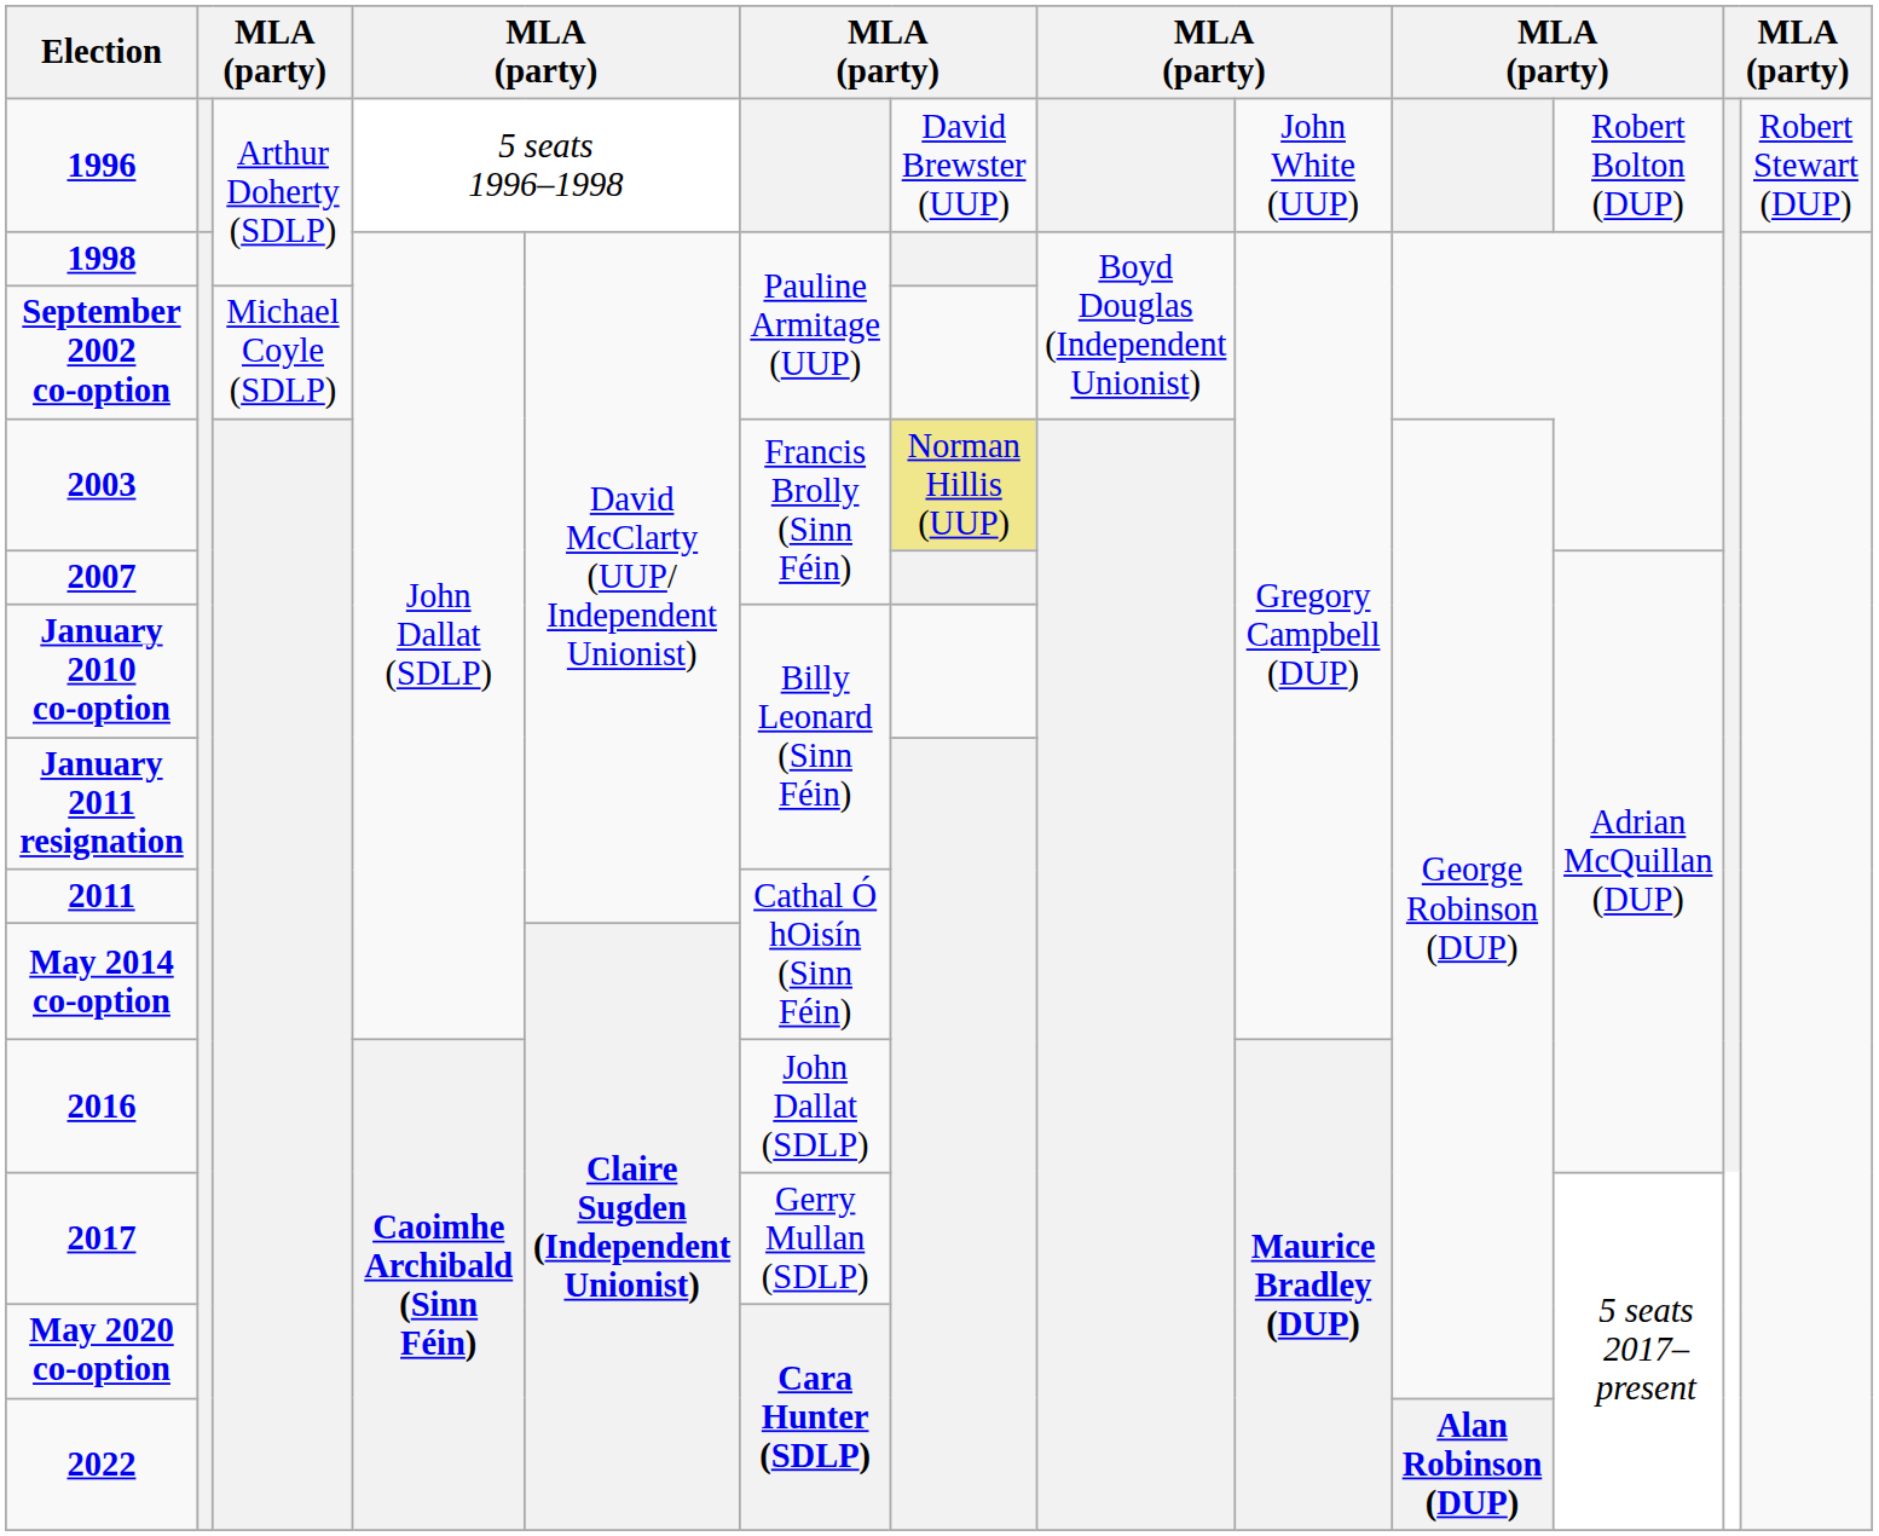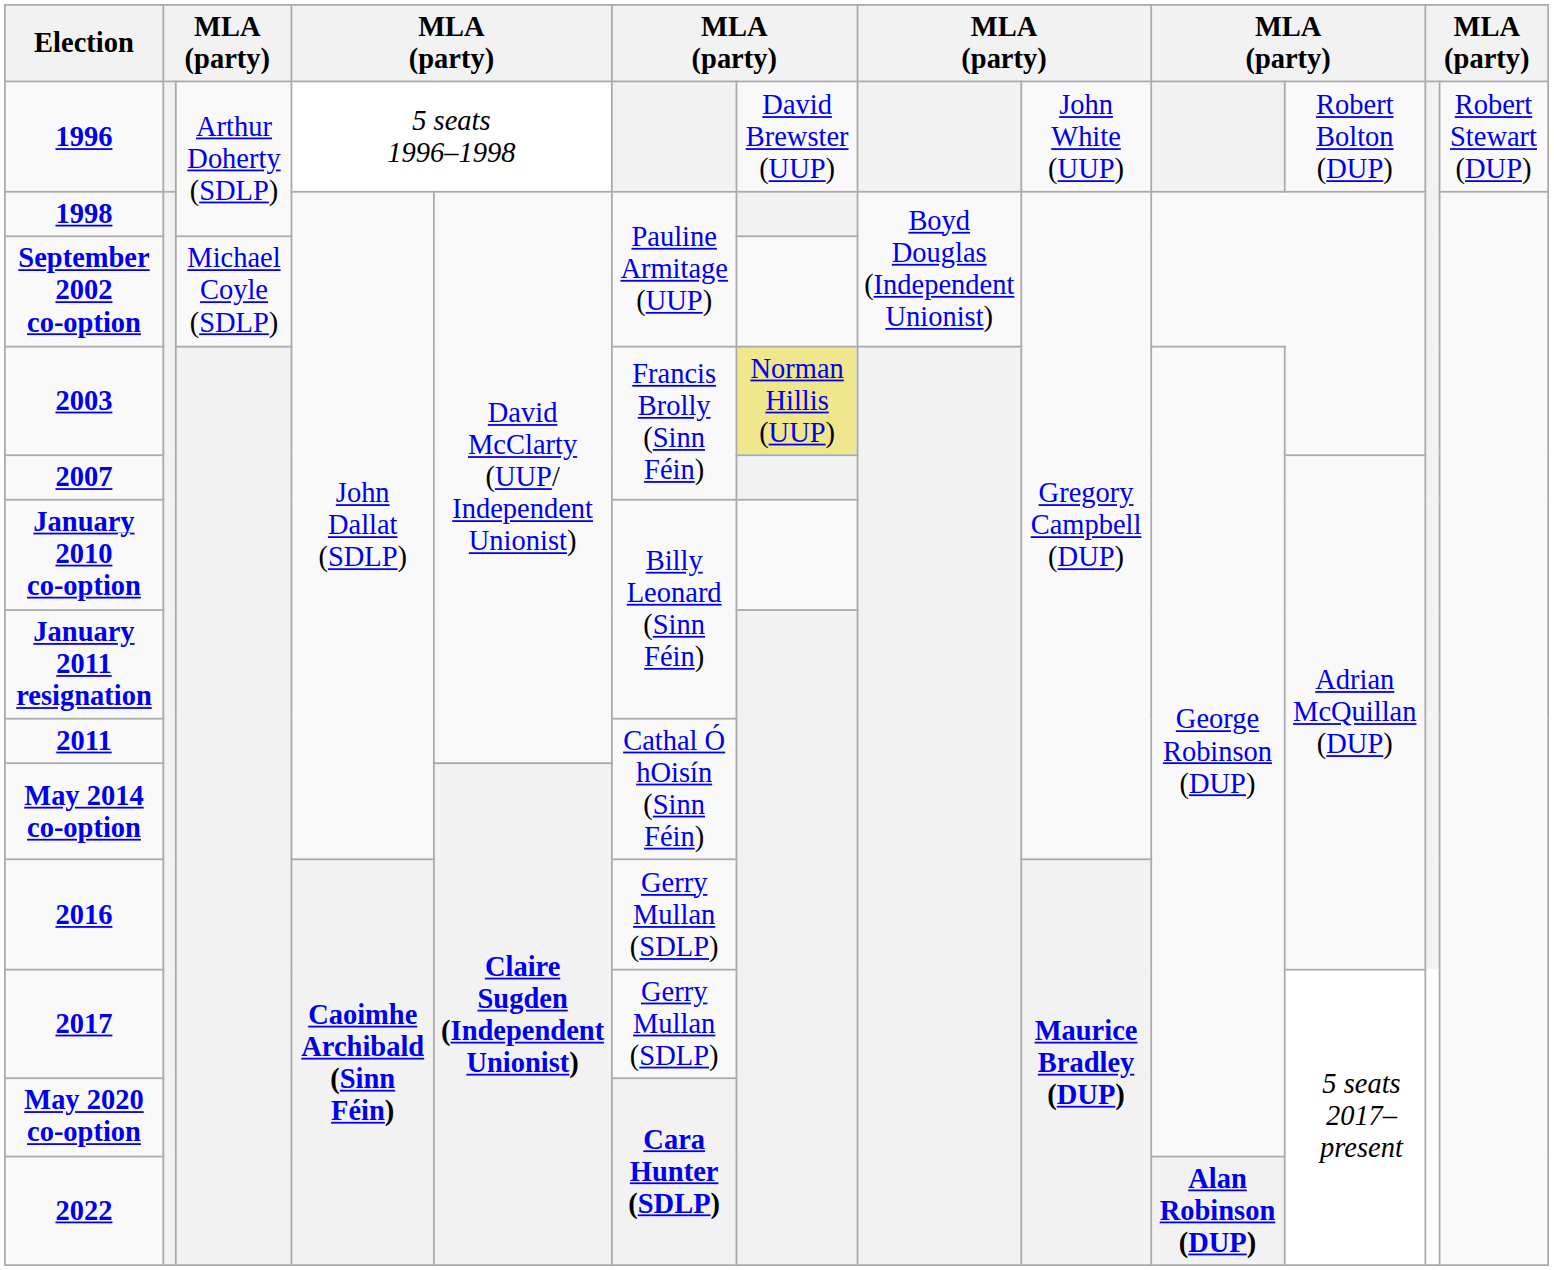2016 | column 6: John Dallat (SDLP) -> Gerry Mullan (SDLP)
